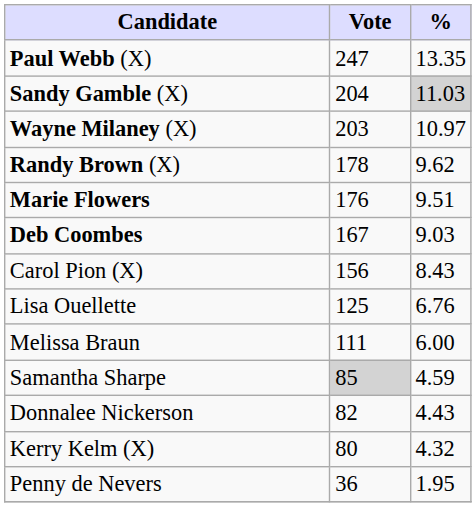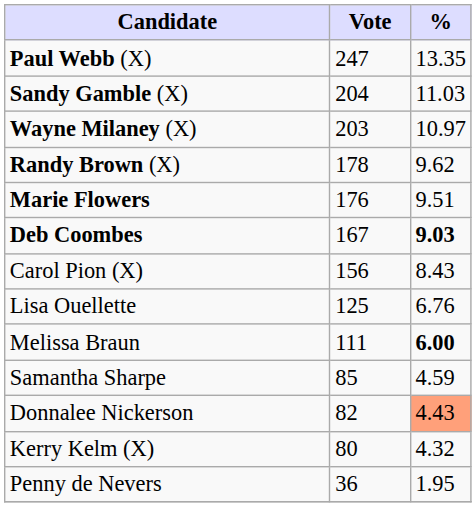Sandy Gamble (X) | %: lightgrey background -> no background
Deb Coombes | %: normal -> bold
Melissa Braun | %: normal -> bold
Samantha Sharpe | Vote: lightgrey background -> no background
Donnalee Nickerson | %: no background -> lightsalmon background
